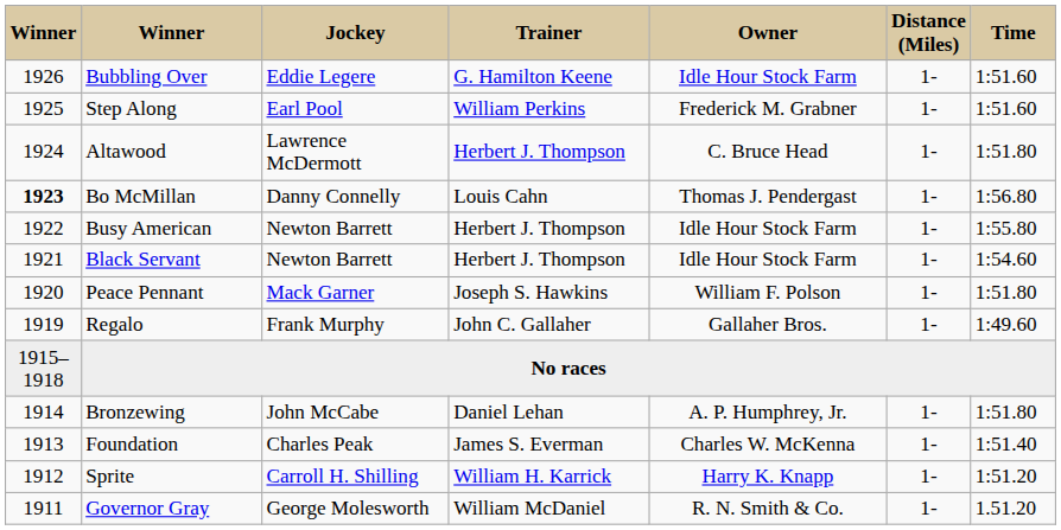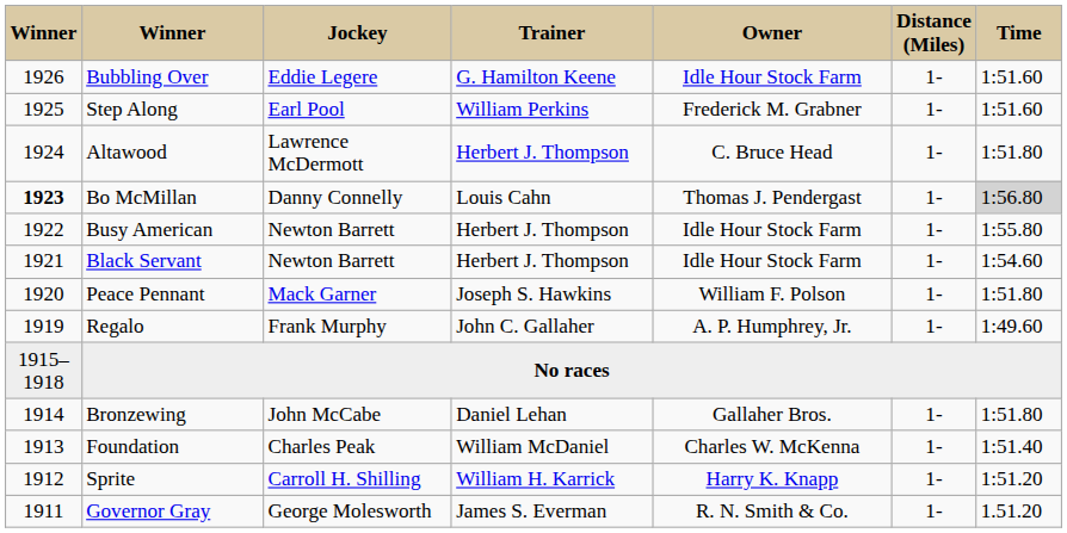Bo McMillan | Time: no background -> lightgrey background
Regalo | Owner: Gallaher Bros. -> A. P. Humphrey, Jr.
Bronzewing | Owner: A. P. Humphrey, Jr. -> Gallaher Bros.
Foundation | Trainer: James S. Everman -> William McDaniel
Governor Gray | Trainer: William McDaniel -> James S. Everman
